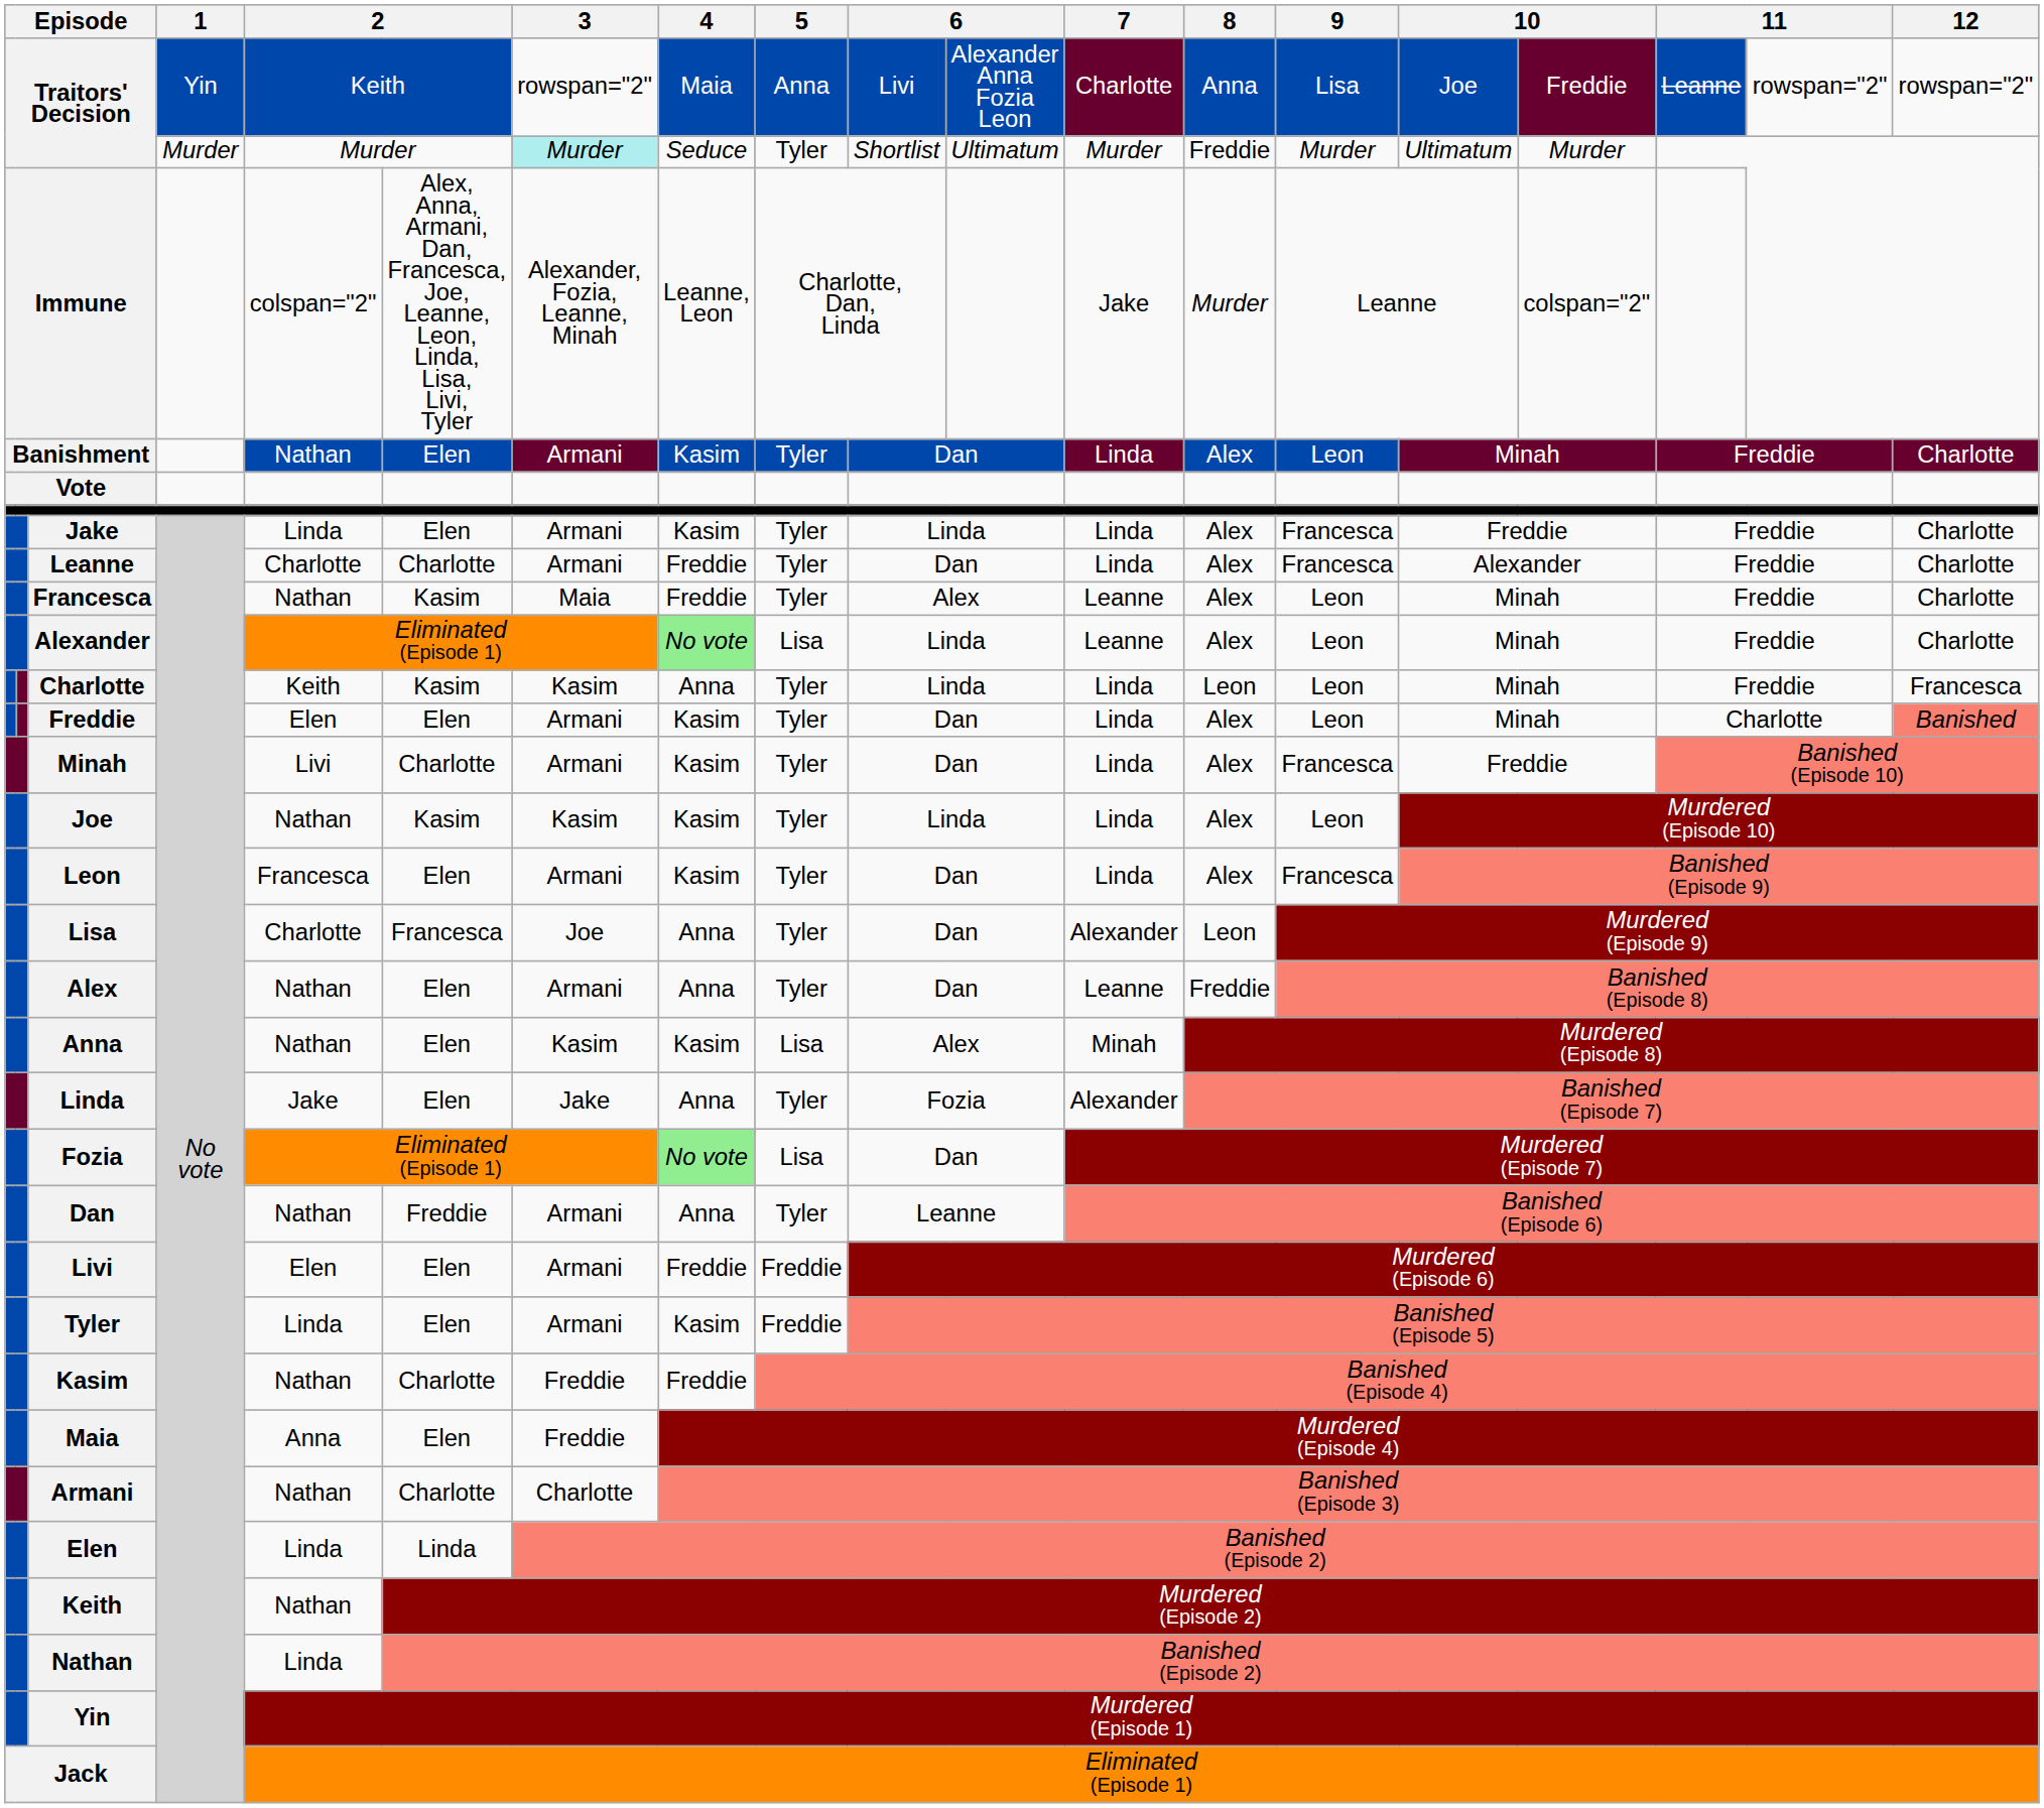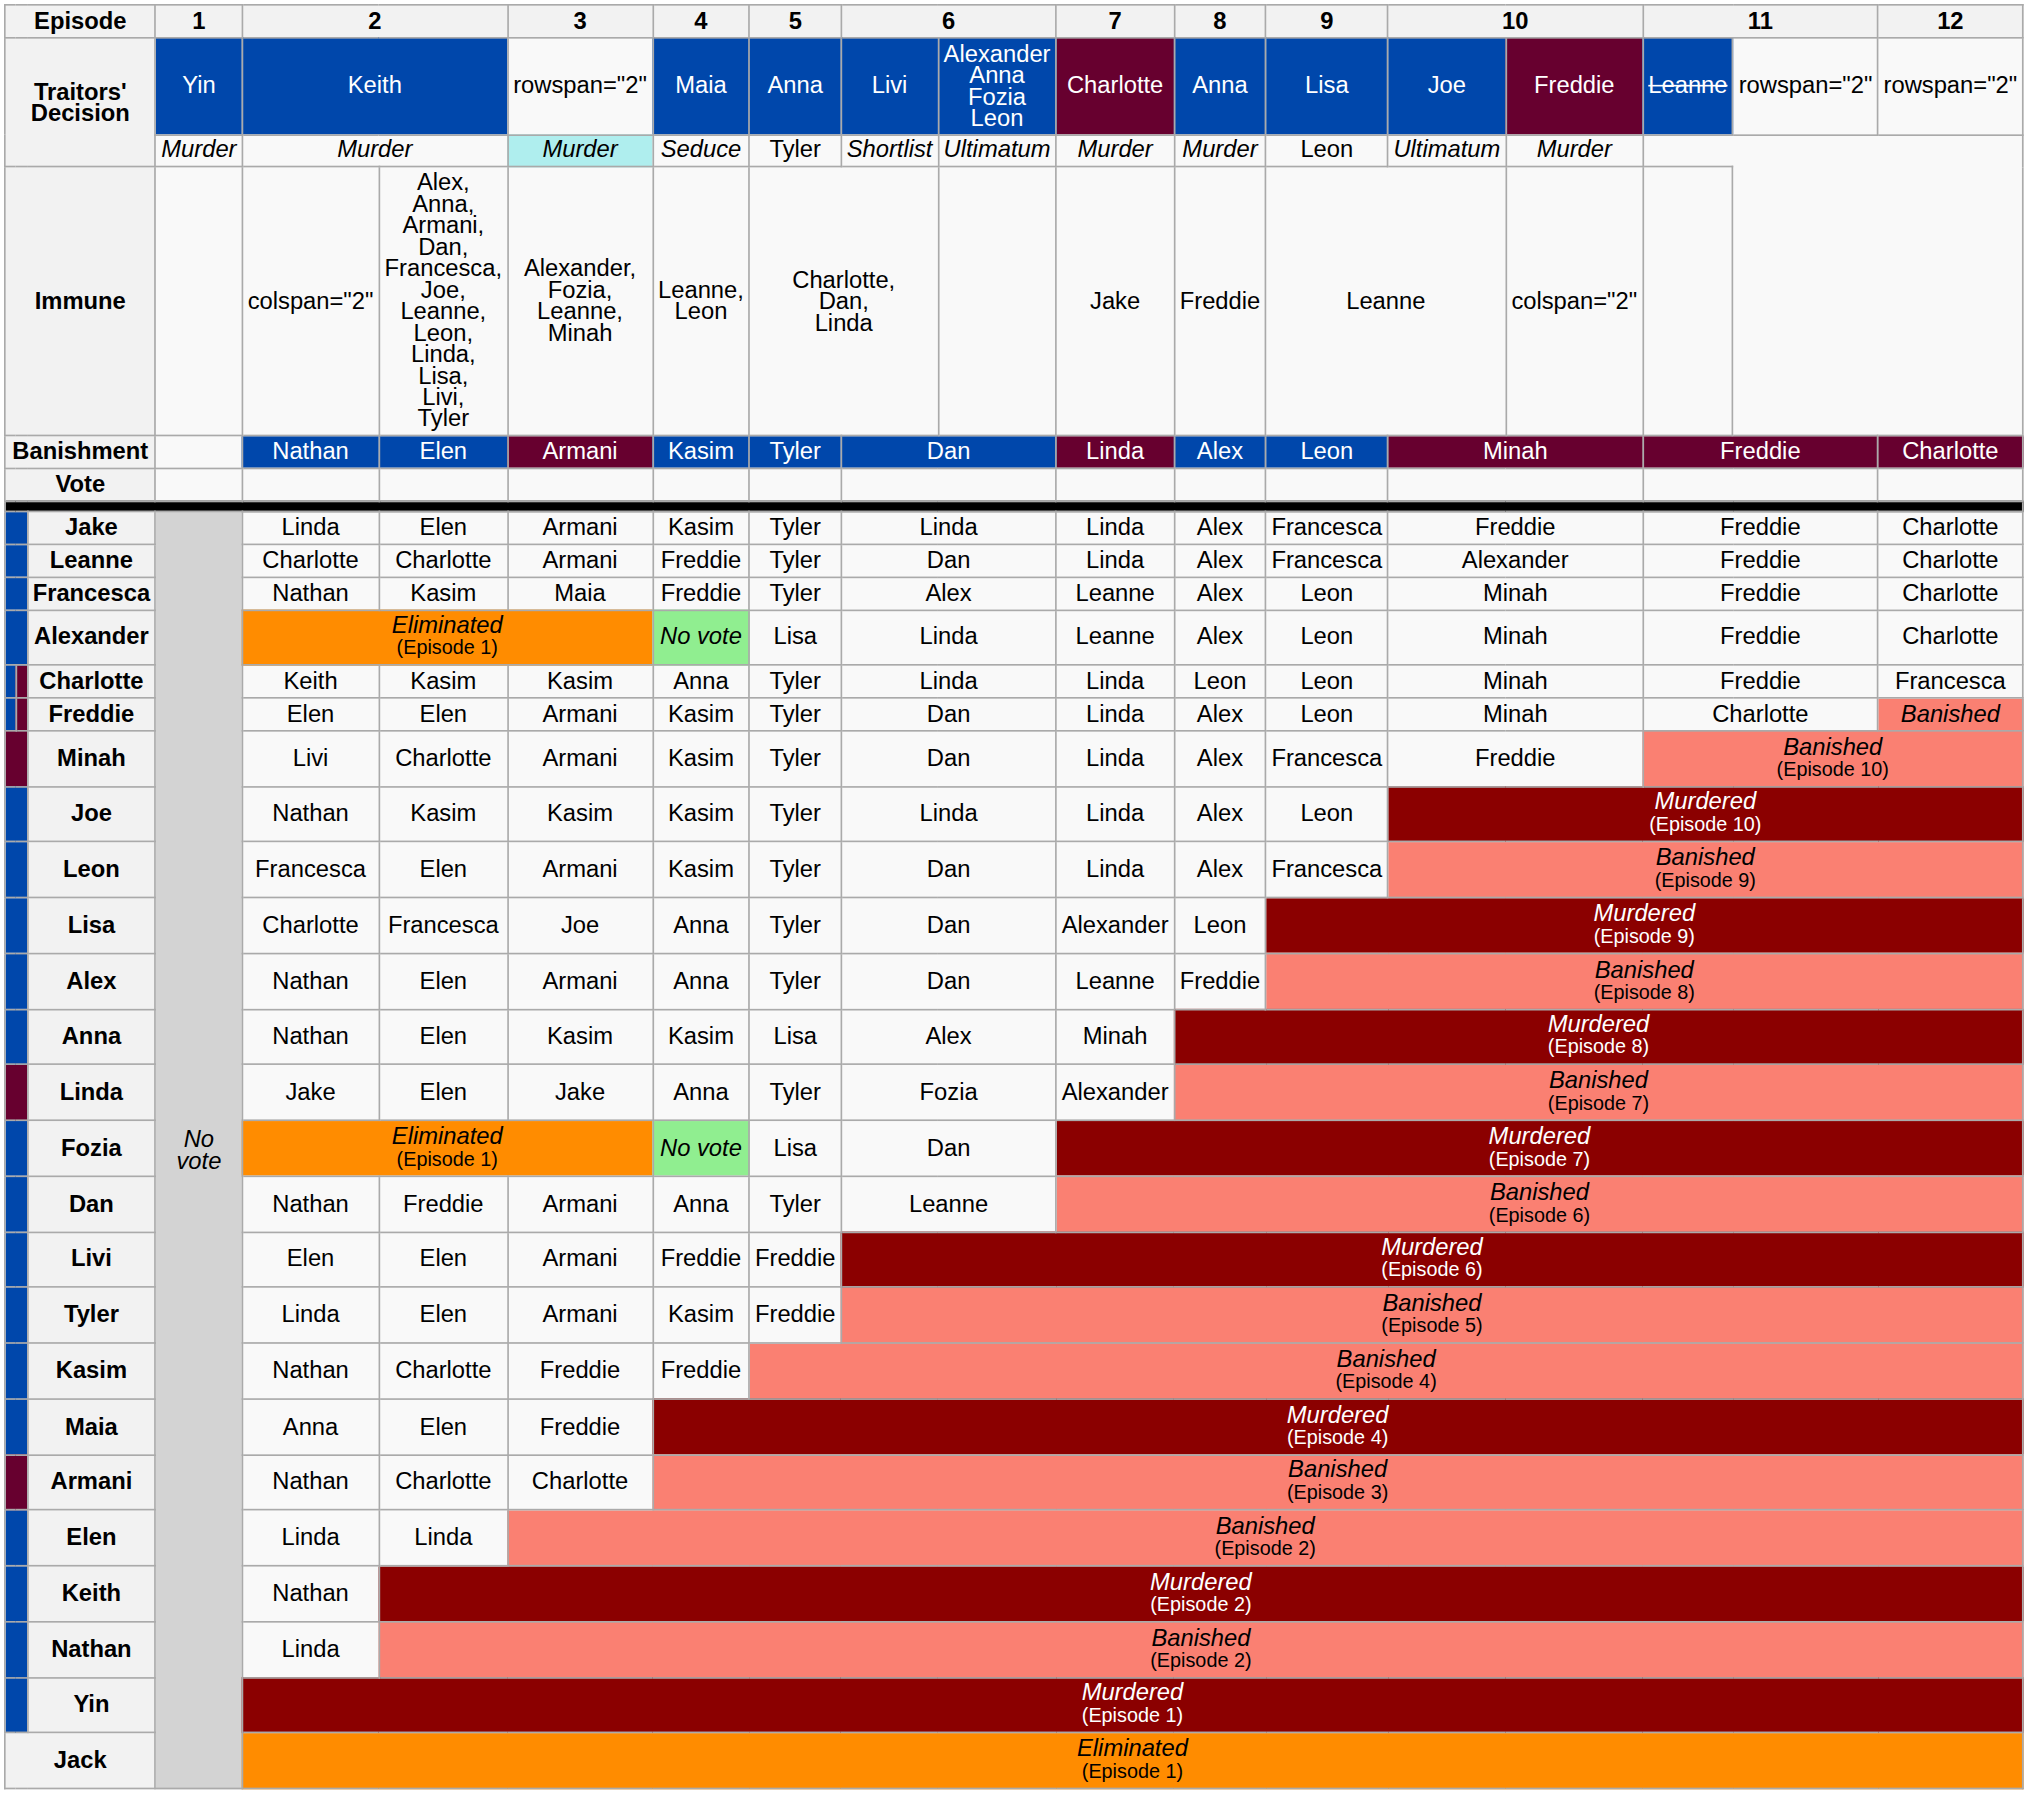Traitors' Decision / Murder | 8: Freddie -> Murder
Traitors' Decision / Murder | 9: Murder -> Leon
Immune | 8: Murder -> Freddie
